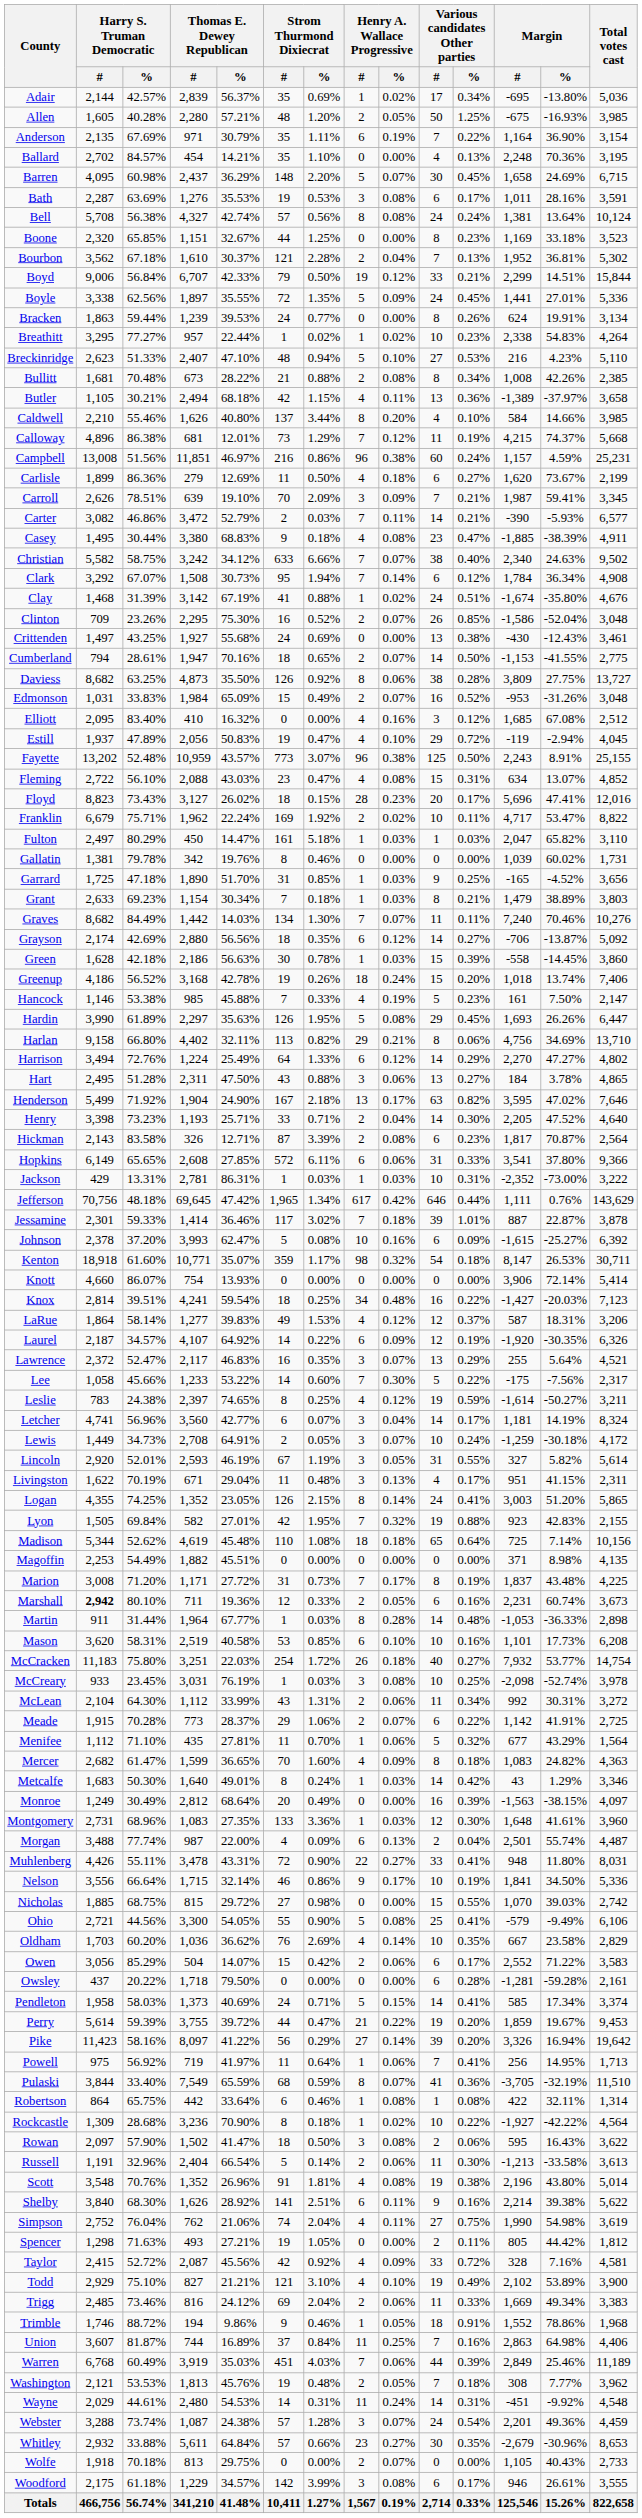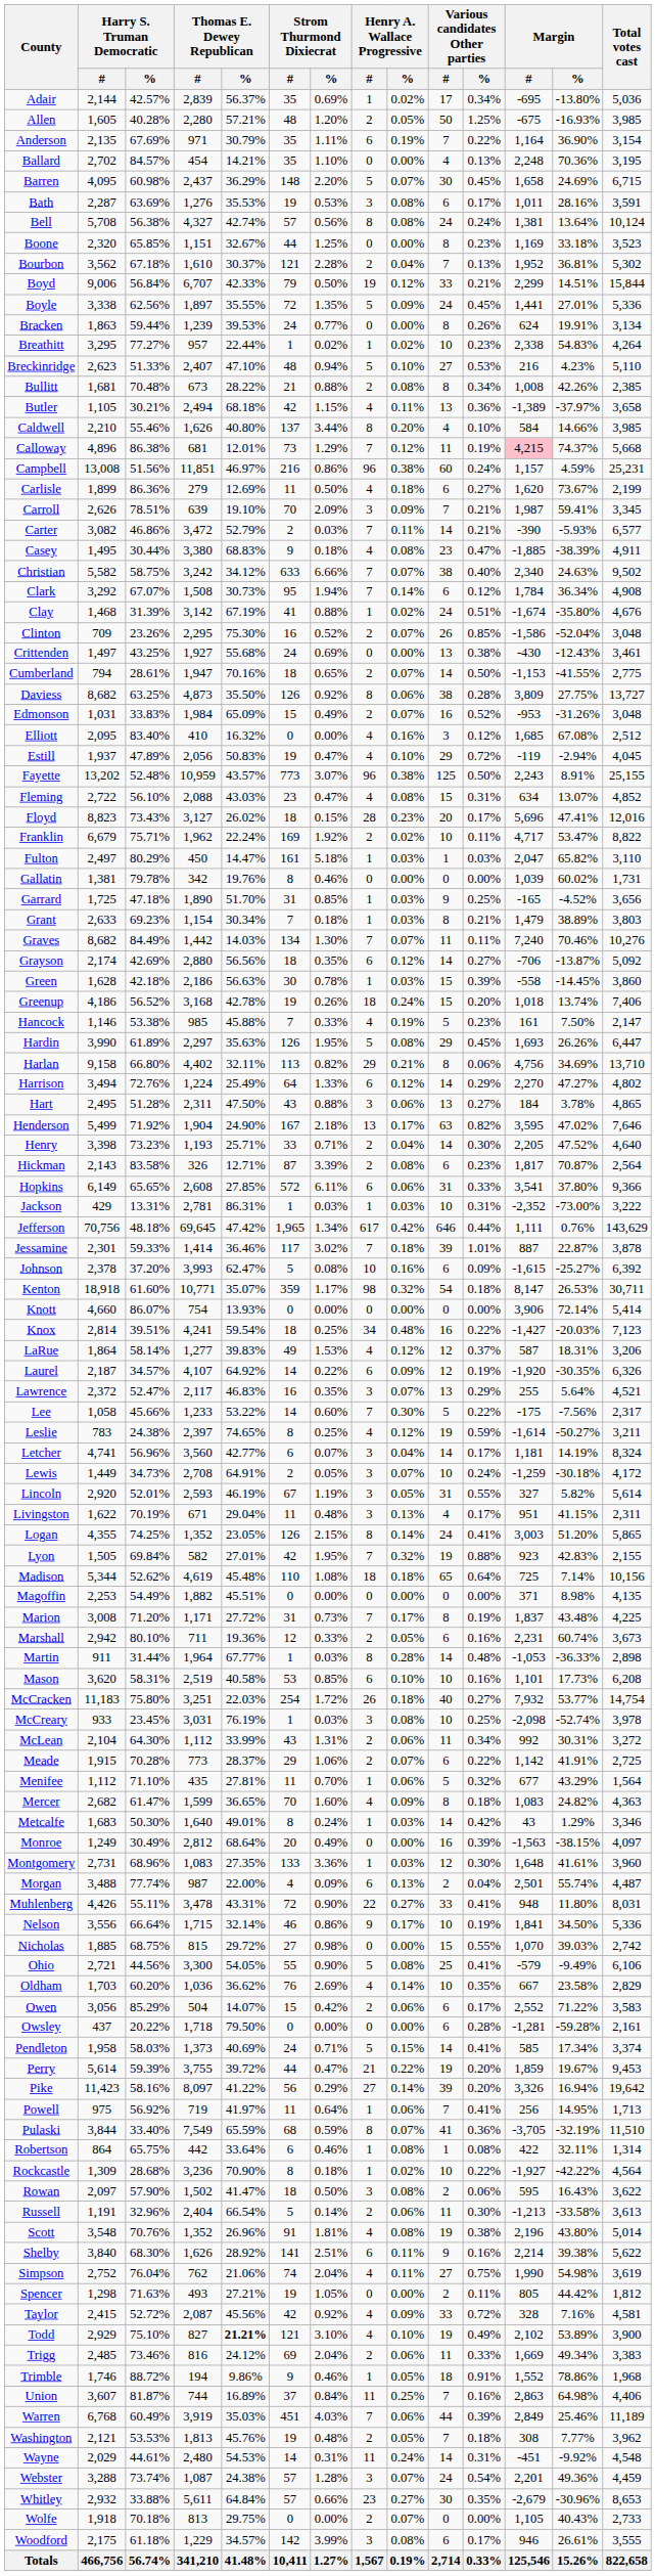Calloway | Margin / #: no background -> pink background
Marshall | Harry S. Truman Democratic / #: bold -> normal
Todd | Thomas E. Dewey Republican / %: normal -> bold
